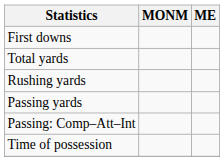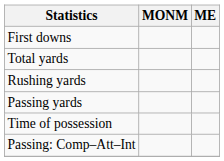rows swapped: Passing: Comp–Att–Int <-> Time of possession
